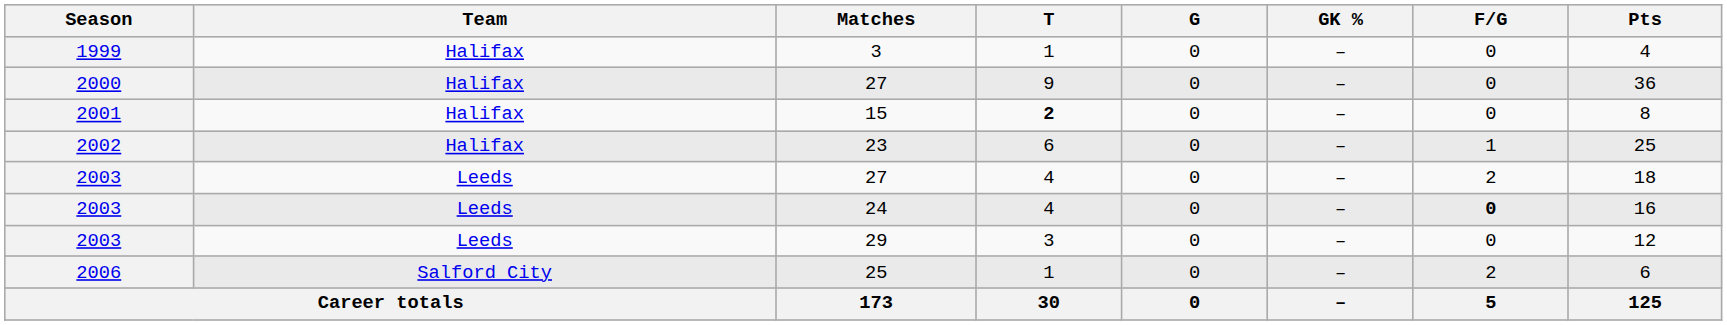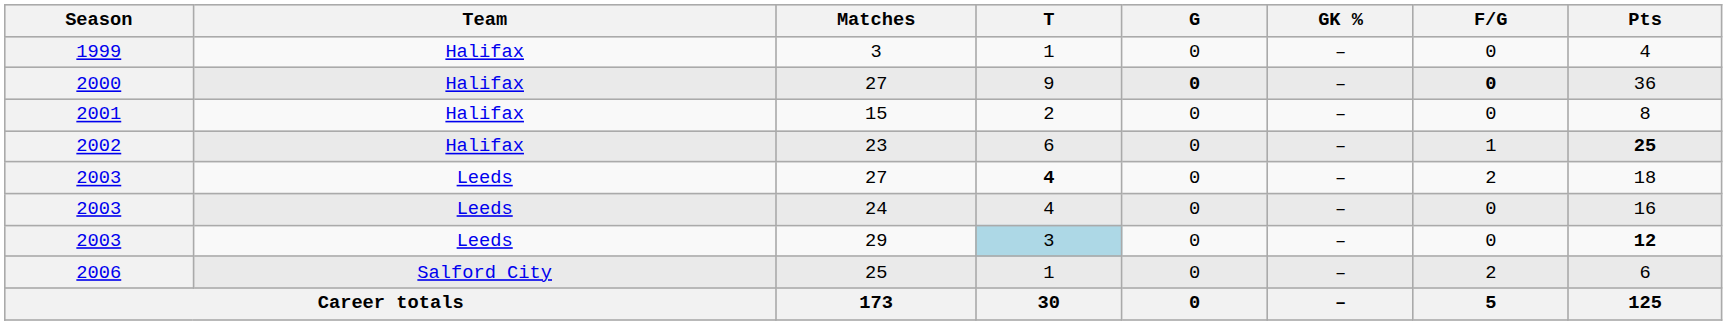2000 / 27 | G: normal -> bold
2000 / 27 | F/G: normal -> bold
15 | T: bold -> normal
23 | Pts: normal -> bold
2003 / 27 | T: normal -> bold
24 | F/G: bold -> normal
29 | T: no background -> lightblue background
29 | Pts: normal -> bold
